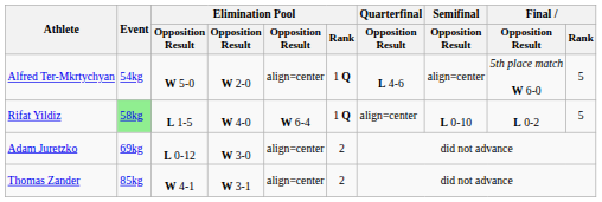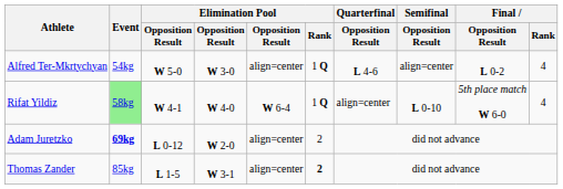Alfred Ter-Mkrtychyan | column 4: W 2-0 -> W 3-0
Alfred Ter-Mkrtychyan | Final / Opposition Result: 5th place match W 6-0 -> L 0-2
Alfred Ter-Mkrtychyan | Final / Rank: 5 -> 4
Rifat Yildiz | column 3: L 1-5 -> W 4-1
Rifat Yildiz | Final / Opposition Result: L 0-2 -> 5th place match W 6-0
Rifat Yildiz | Final / Rank: 5 -> 4
Adam Juretzko | Event: normal -> bold
Adam Juretzko | column 4: W 3-0 -> W 2-0
Thomas Zander | column 3: W 4-1 -> L 1-5
Thomas Zander | Elimination Pool / Rank: normal -> bold
